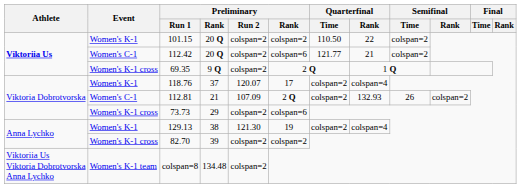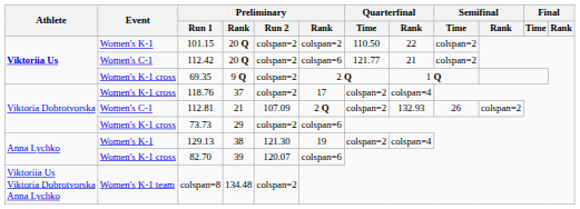118.76 | Event: Women's K-1 -> Women's K-1 cross
118.76 | Preliminary / Run 2: 120.07 -> colspan=2
82.70 | Preliminary / Run 2: colspan=2 -> 120.07
82.70 | column 6: colspan=2 -> colspan=6
